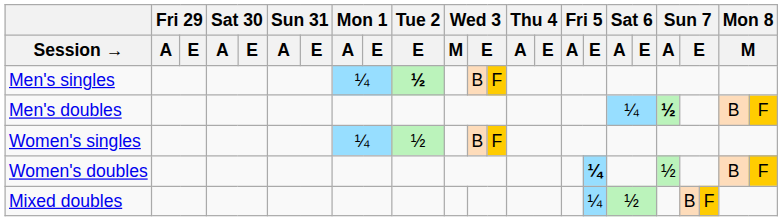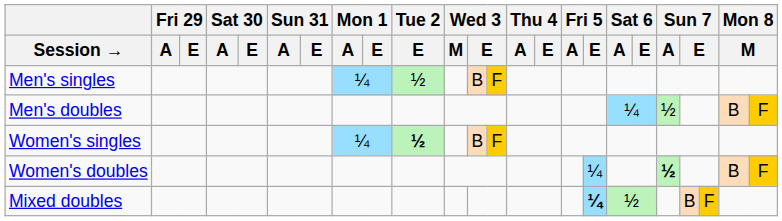Men's singles | Tue 2 / E: bold -> normal
Men's doubles | Sun 7 / A: bold -> normal
Women's singles | Tue 2 / E: normal -> bold
Women's doubles | Fri 5 / E: bold -> normal
Women's doubles | Sun 7 / A: normal -> bold
Mixed doubles | Fri 5 / E: normal -> bold
